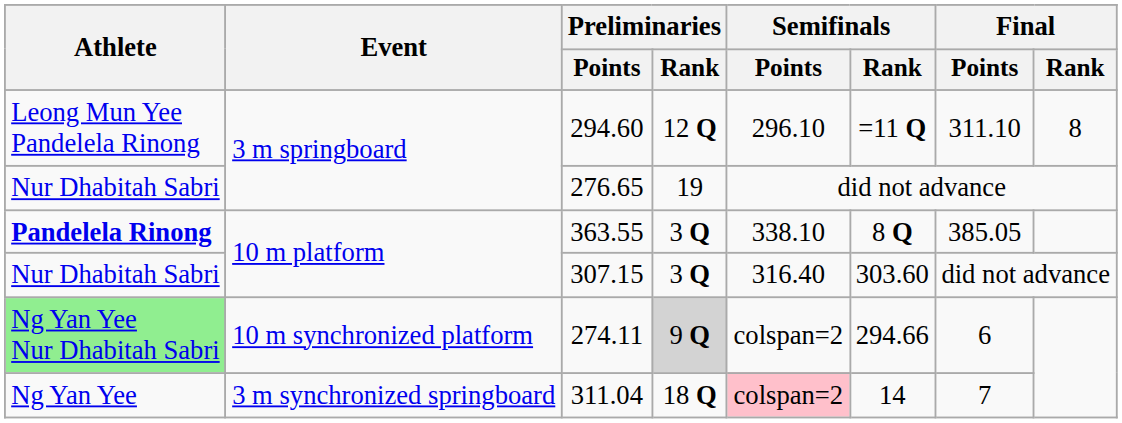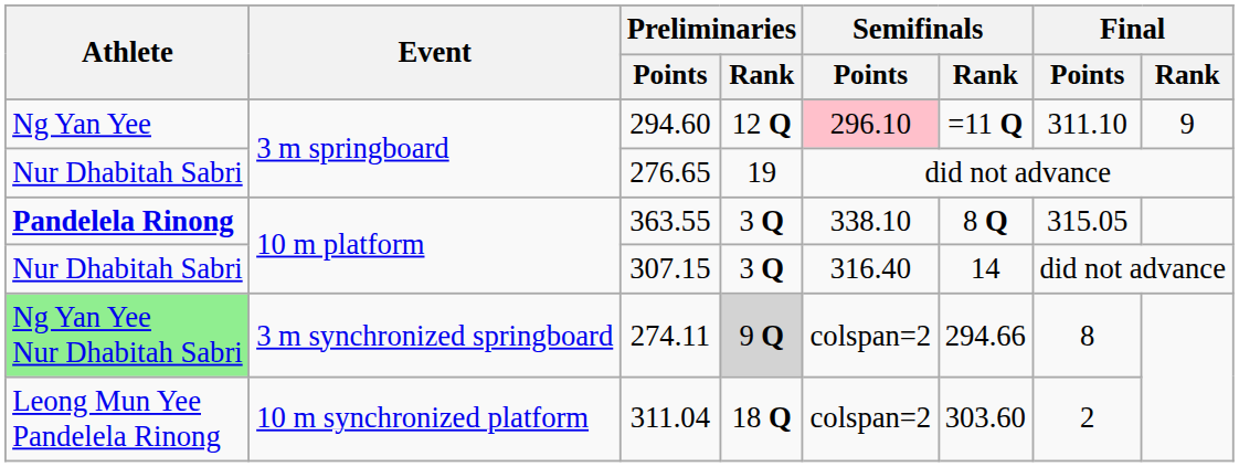294.60 | Athlete: Leong Mun Yee Pandelela Rinong -> Ng Yan Yee
294.60 | Semifinals / Points: no background -> pink background
294.60 | Final / Rank: 8 -> 9
363.55 | Final / Points: 385.05 -> 315.05
307.15 | Semifinals / Rank: 303.60 -> 14
274.11 | Event: 10 m synchronized platform -> 3 m synchronized springboard
274.11 | Final / Points: 6 -> 8
311.04 | Athlete: Ng Yan Yee -> Leong Mun Yee Pandelela Rinong
311.04 | Event: 3 m synchronized springboard -> 10 m synchronized platform
311.04 | Semifinals / Points: pink background -> no background
311.04 | Semifinals / Rank: 14 -> 303.60
311.04 | Final / Points: 7 -> 2
